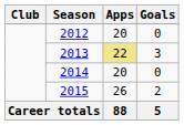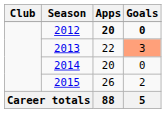2012 | Apps: normal -> bold
2012 | Goals: normal -> bold
2013 | Apps: khaki background -> no background
2013 | Goals: no background -> lightsalmon background
